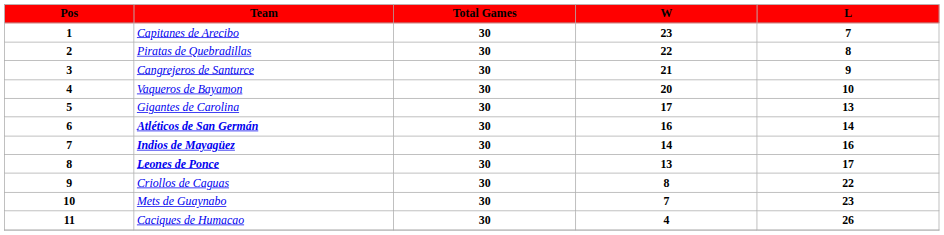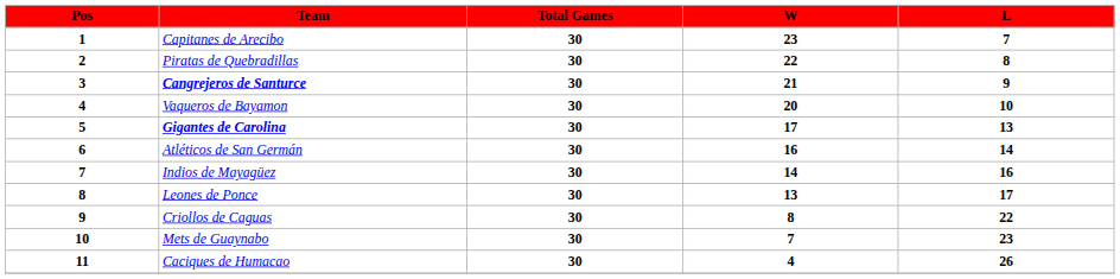Cangrejeros de Santurce | Team: normal -> bold
Gigantes de Carolina | Team: normal -> bold
Atléticos de San Germán | Team: bold -> normal
Indios de Mayagüez | Team: bold -> normal
Leones de Ponce | Team: bold -> normal
